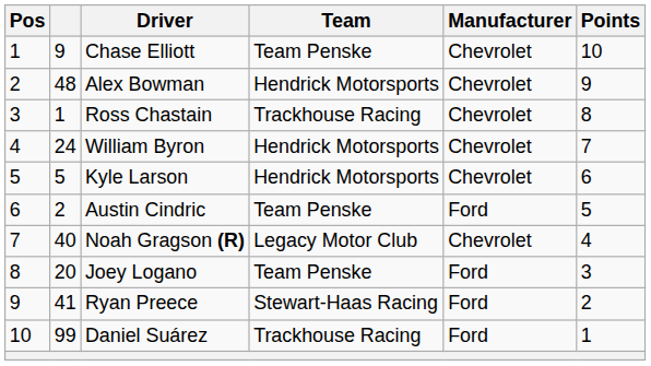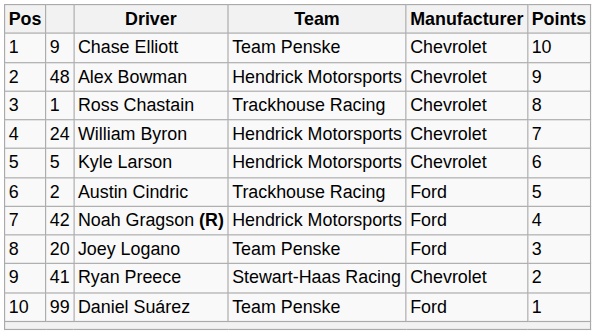Austin Cindric | Team: Team Penske -> Trackhouse Racing
Noah Gragson (R) | column 2: 40 -> 42
Noah Gragson (R) | Team: Legacy Motor Club -> Hendrick Motorsports
Noah Gragson (R) | Manufacturer: Chevrolet -> Ford
Ryan Preece | Manufacturer: Ford -> Chevrolet
Daniel Suárez | Team: Trackhouse Racing -> Team Penske
